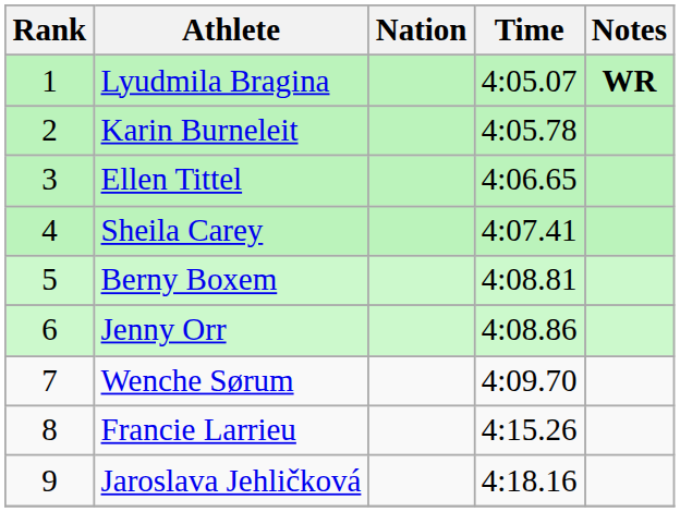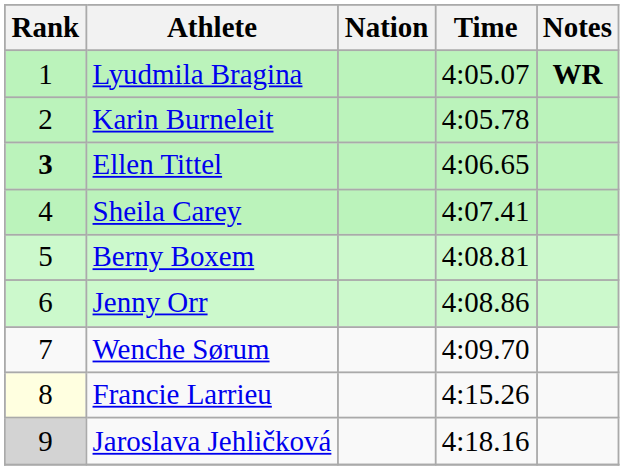Ellen Tittel | Rank: normal -> bold
Francie Larrieu | Rank: no background -> lightyellow background
Jaroslava Jehličková | Rank: no background -> lightgrey background
